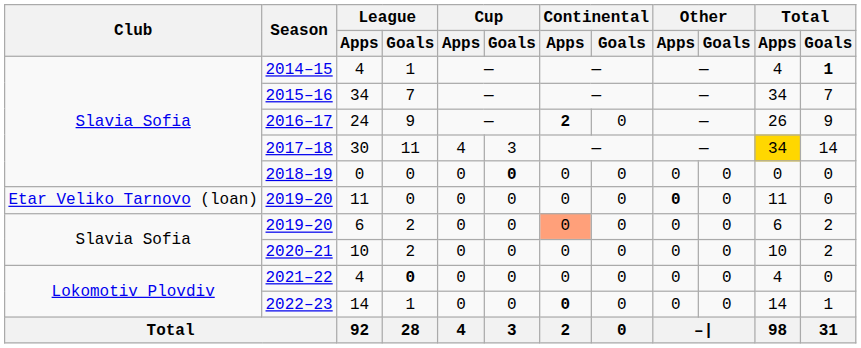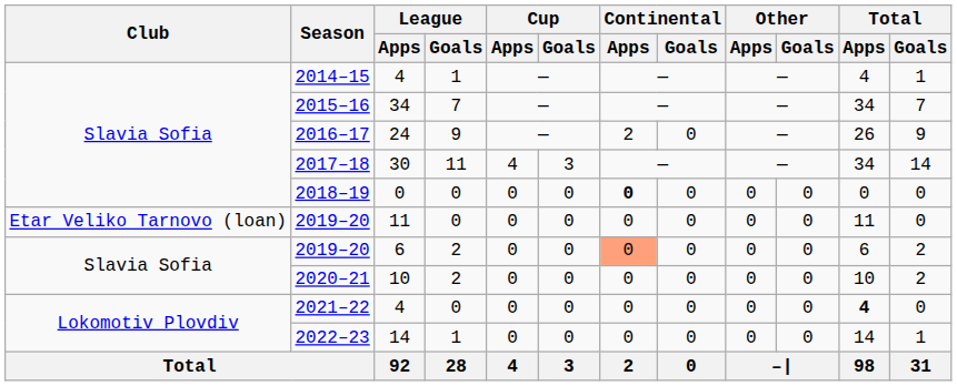2014–15 | Total / Goals: bold -> normal
2016–17 | Continental / Apps: bold -> normal
2017–18 | Total / Apps: gold background -> no background
2018–19 | Cup / Goals: bold -> normal
2018–19 | Continental / Apps: normal -> bold
2019–20 / 11 | Other / Apps: bold -> normal
2021–22 | League / Goals: bold -> normal
2021–22 | Total / Apps: normal -> bold
2022–23 | Continental / Apps: bold -> normal
